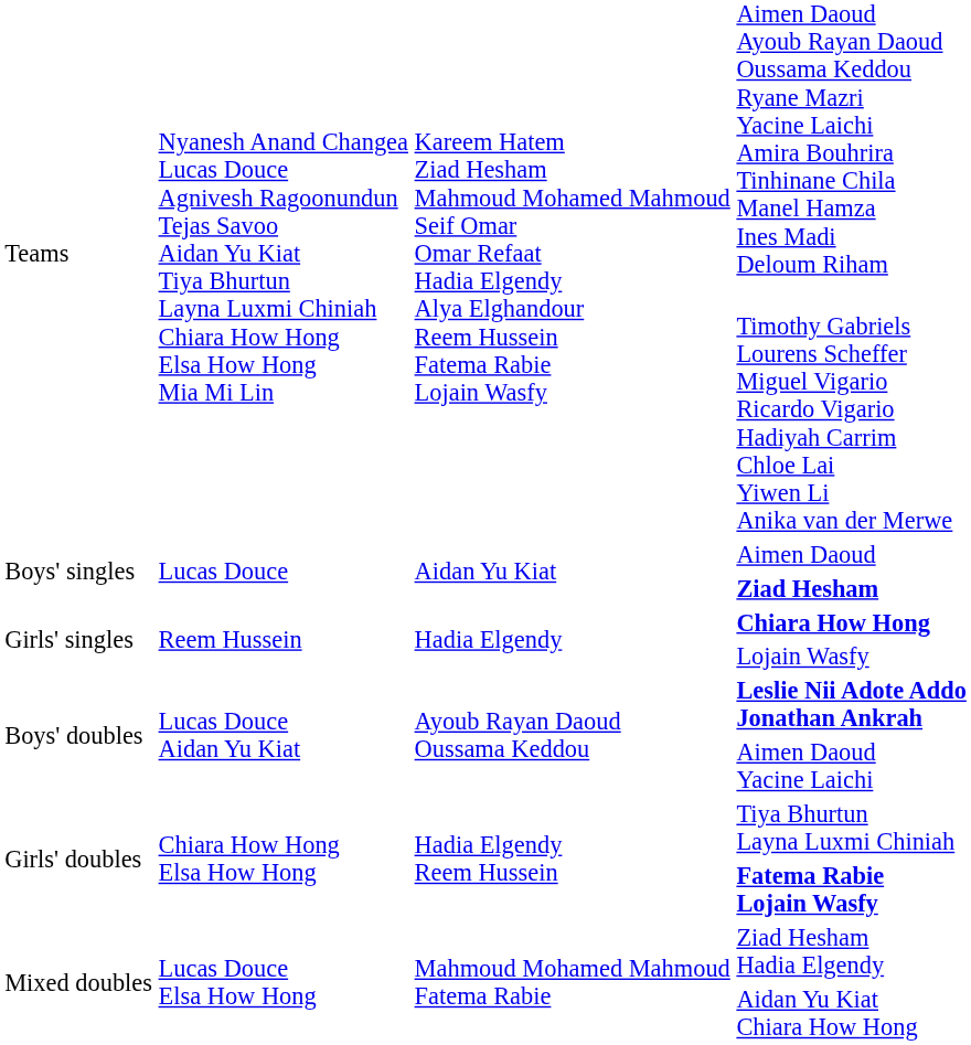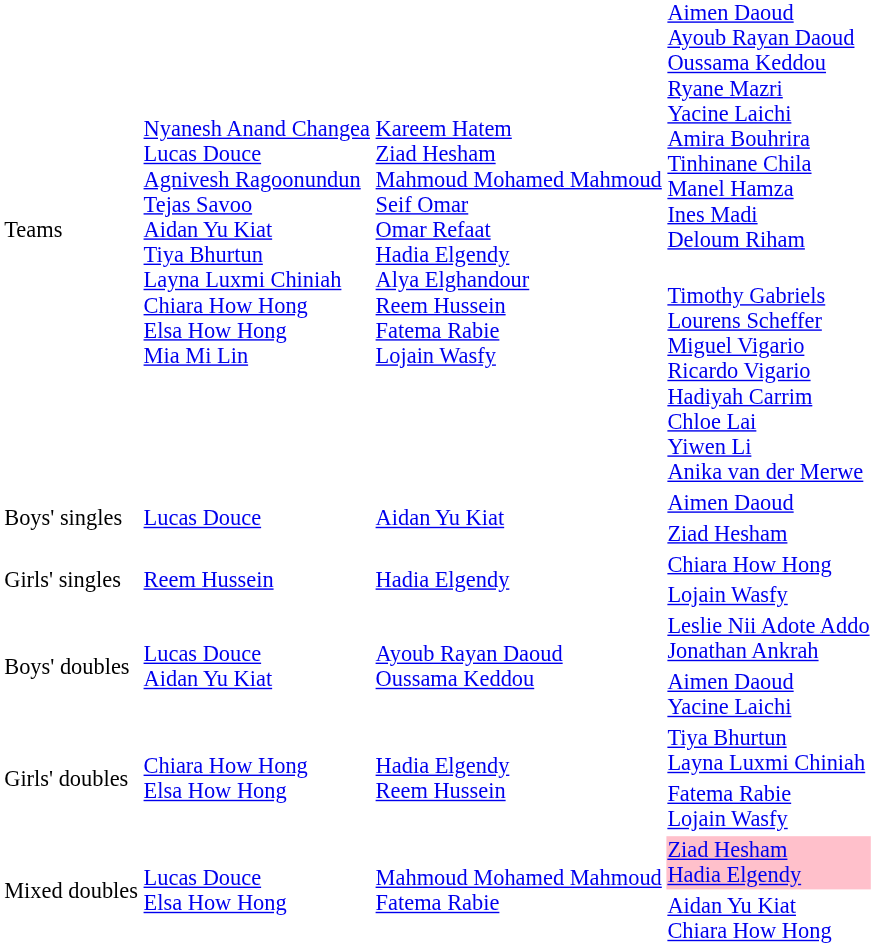Ziad Hesham | column 4: bold -> normal
Chiara How Hong | column 4: bold -> normal
Leslie Nii Adote Addo Jonathan Ankrah | column 4: bold -> normal
Fatema Rabie Lojain Wasfy | column 4: bold -> normal
Ziad Hesham Hadia Elgendy | column 4: no background -> pink background
